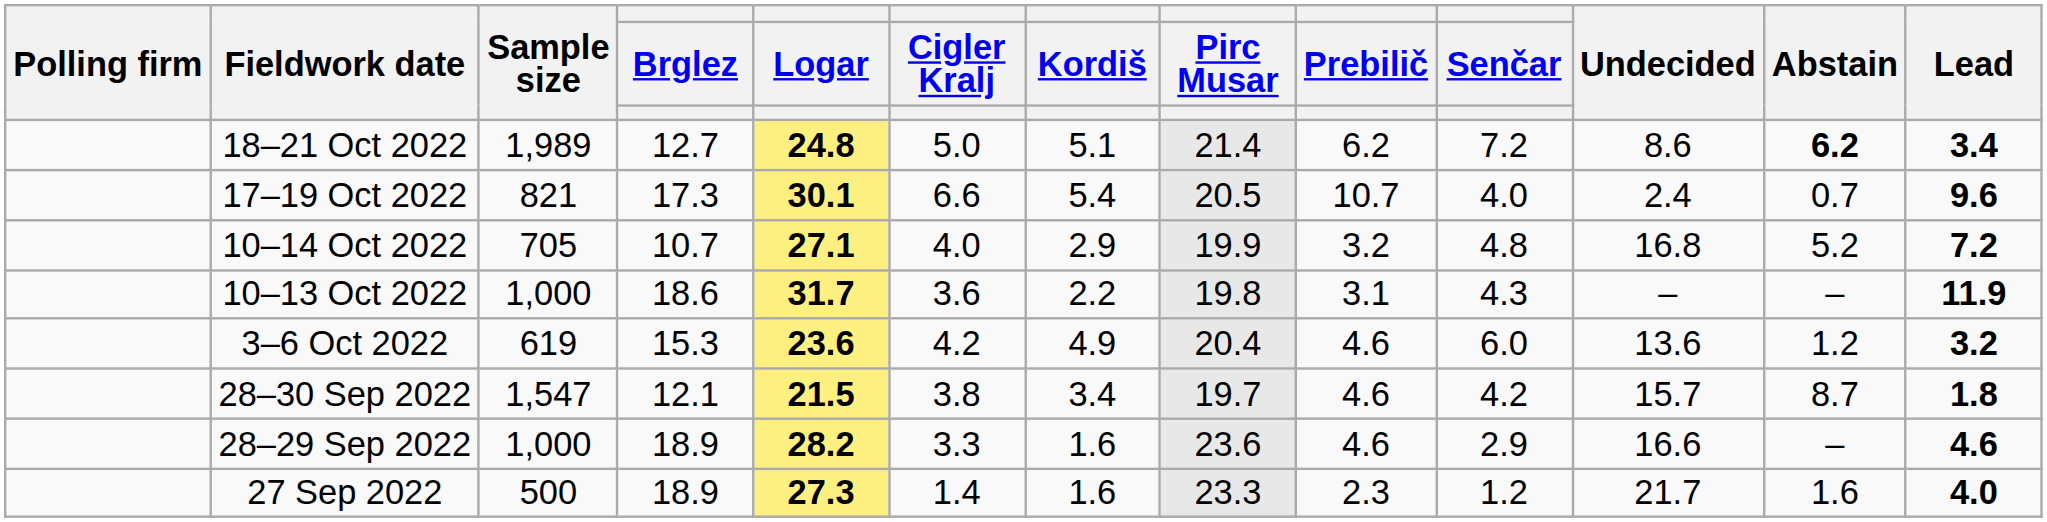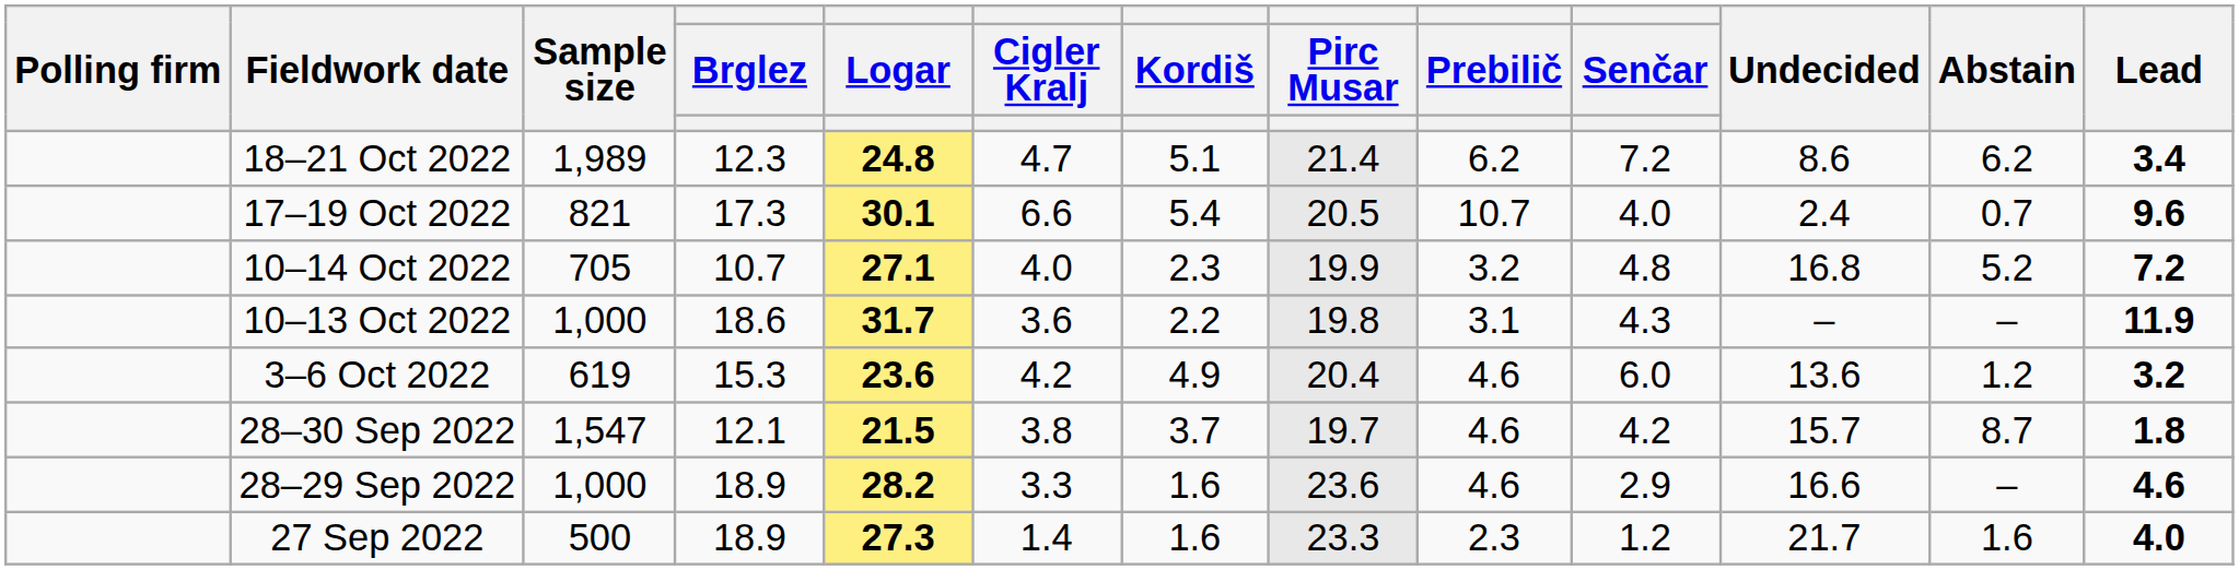18–21 Oct 2022 | Brglez: 12.7 -> 12.3
18–21 Oct 2022 | Cigler Kralj: 5.0 -> 4.7
18–21 Oct 2022 | Abstain: bold -> normal
10–14 Oct 2022 | Kordiš: 2.9 -> 2.3
28–30 Sep 2022 | Kordiš: 3.4 -> 3.7
